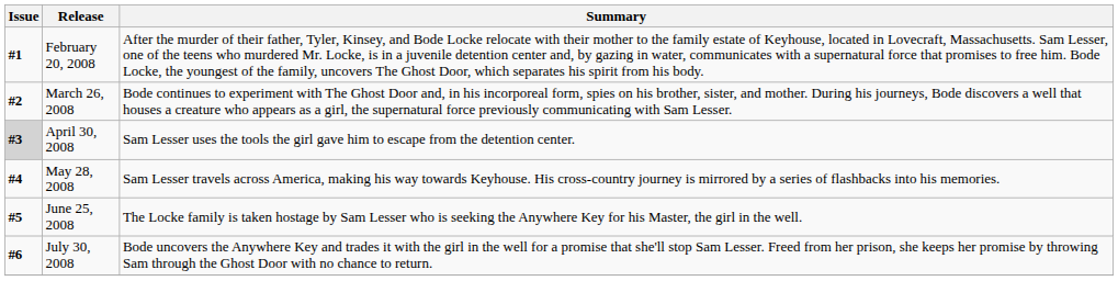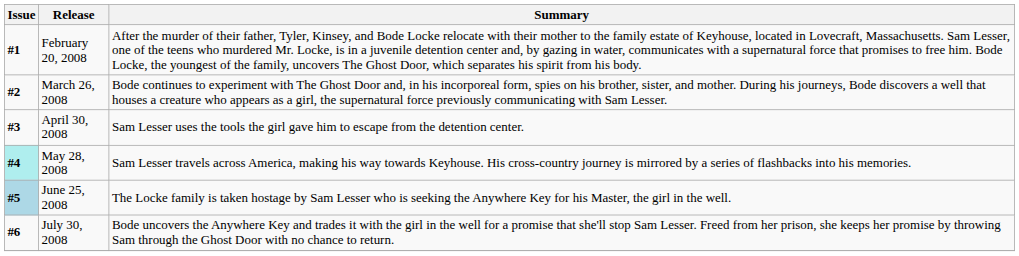April 30, 2008 | Issue: lightgrey background -> no background
May 28, 2008 | Issue: no background -> paleturquoise background
June 25, 2008 | Issue: no background -> lightblue background
